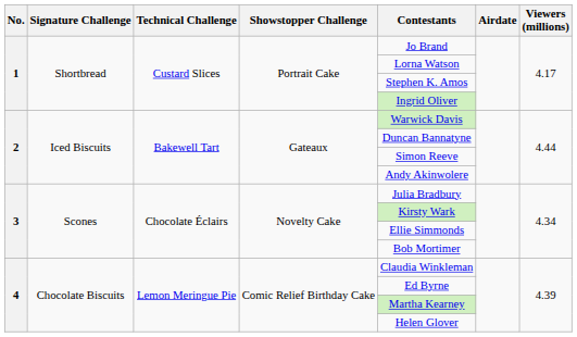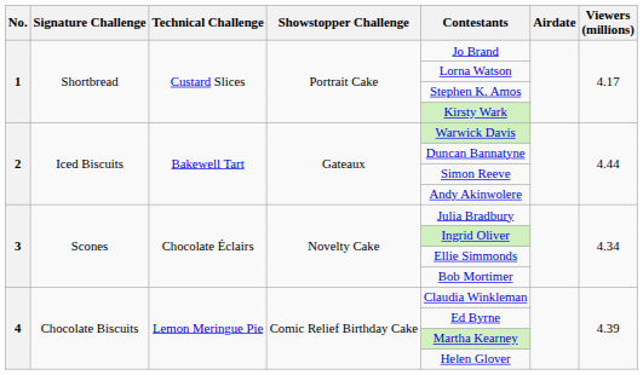row 5 | Contestants: Ingrid Oliver -> Kirsty Wark
row 11 | Contestants: Kirsty Wark -> Ingrid Oliver
